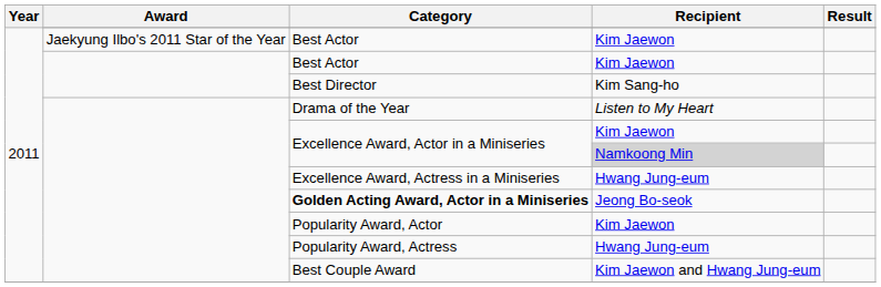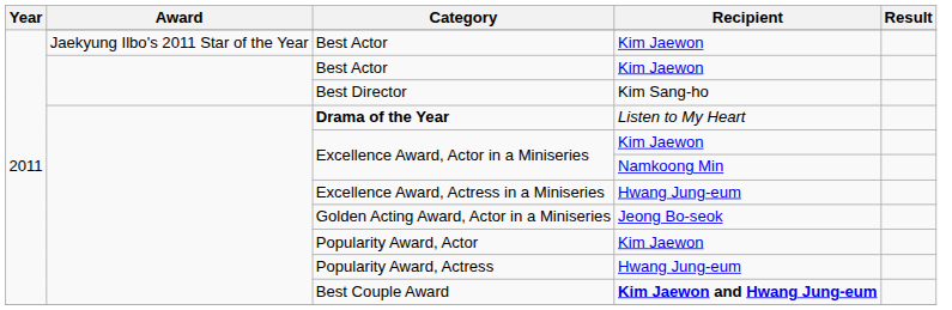Drama of the Year | Category: normal -> bold
Excellence Award, Actor in a Miniseries / Namkoong Min | Recipient: lightgrey background -> no background
Golden Acting Award, Actor in a Miniseries | Category: bold -> normal
Best Couple Award | Recipient: normal -> bold
